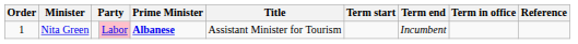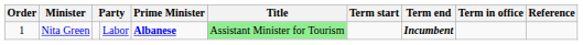Nita Green | column 4: pink background -> no background
Nita Green | Title: no background -> lightgreen background
Nita Green | Term end: normal -> bold
